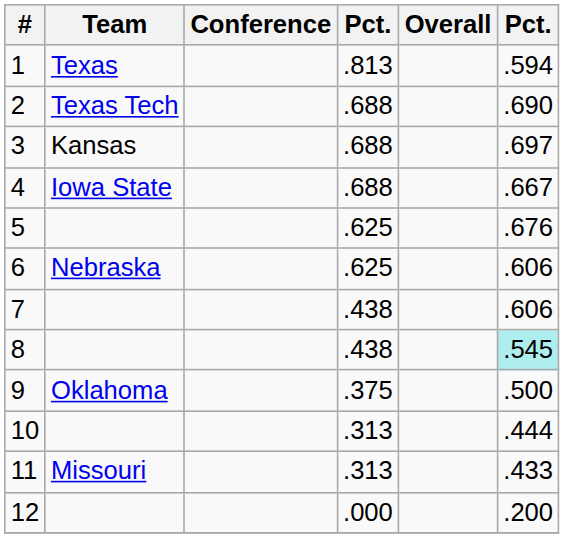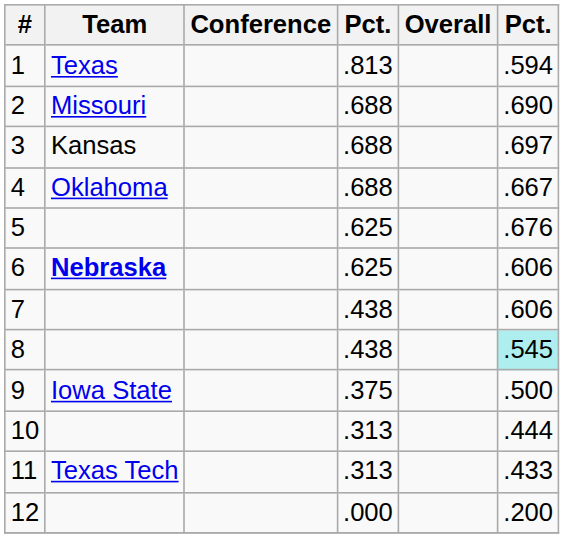2 | Team: Texas Tech -> Missouri
4 | Team: Iowa State -> Oklahoma
6 | Team: normal -> bold
9 | Team: Oklahoma -> Iowa State
11 | Team: Missouri -> Texas Tech
